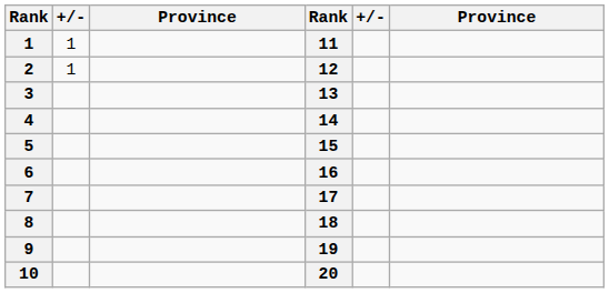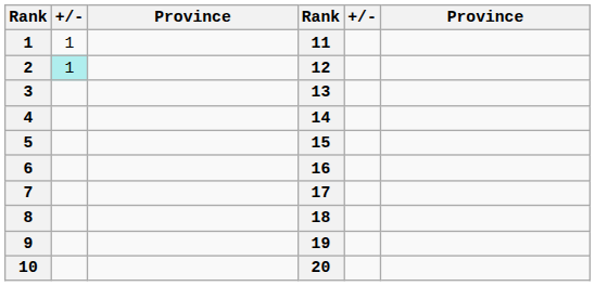2 | column 2: no background -> paleturquoise background
